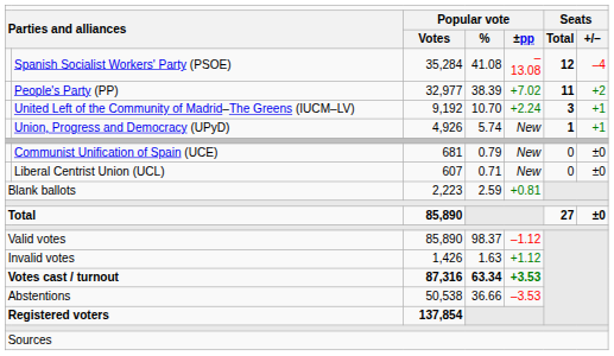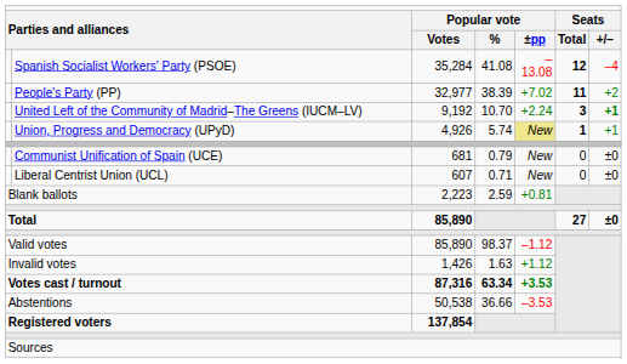United Left of the Community of Madrid–The Greens (IUCM–LV) | column 7: normal -> bold
Union, Progress and Democracy (UPyD) | column 5: no background -> khaki background
